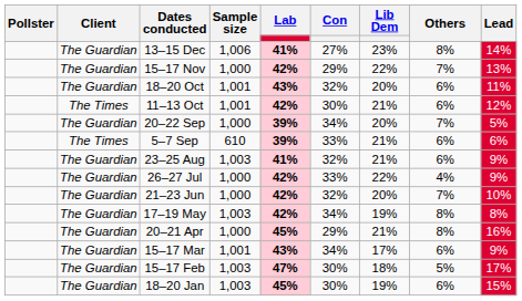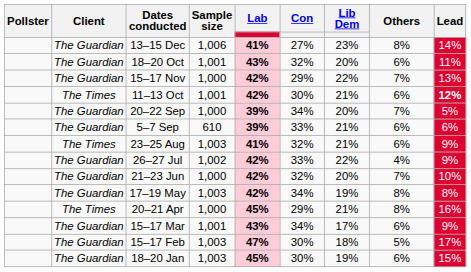rows swapped: 15–17 Nov <-> 18–20 Oct
11–13 Oct | Lead: normal -> bold
5–7 Sep | Client: The Times -> The Guardian
23–25 Aug | Client: The Guardian -> The Times
26–27 Jul | Sample size: 1,000 -> 1,002
20–21 Apr | Client: The Guardian -> The Times
